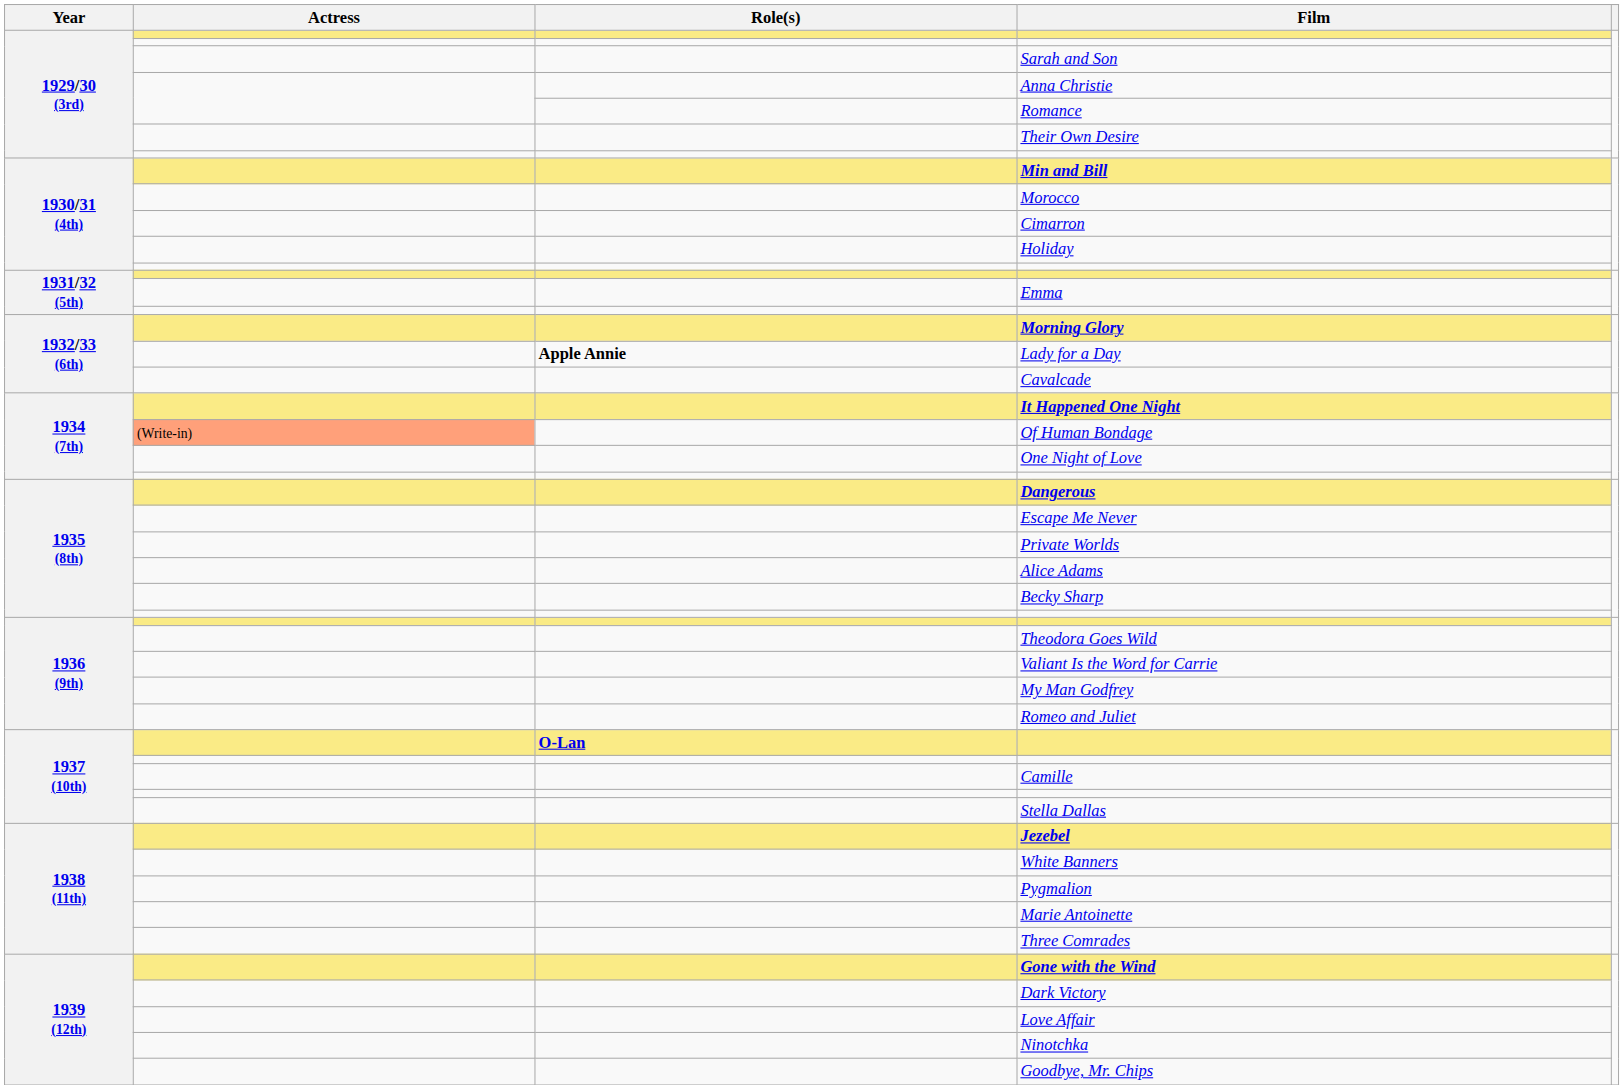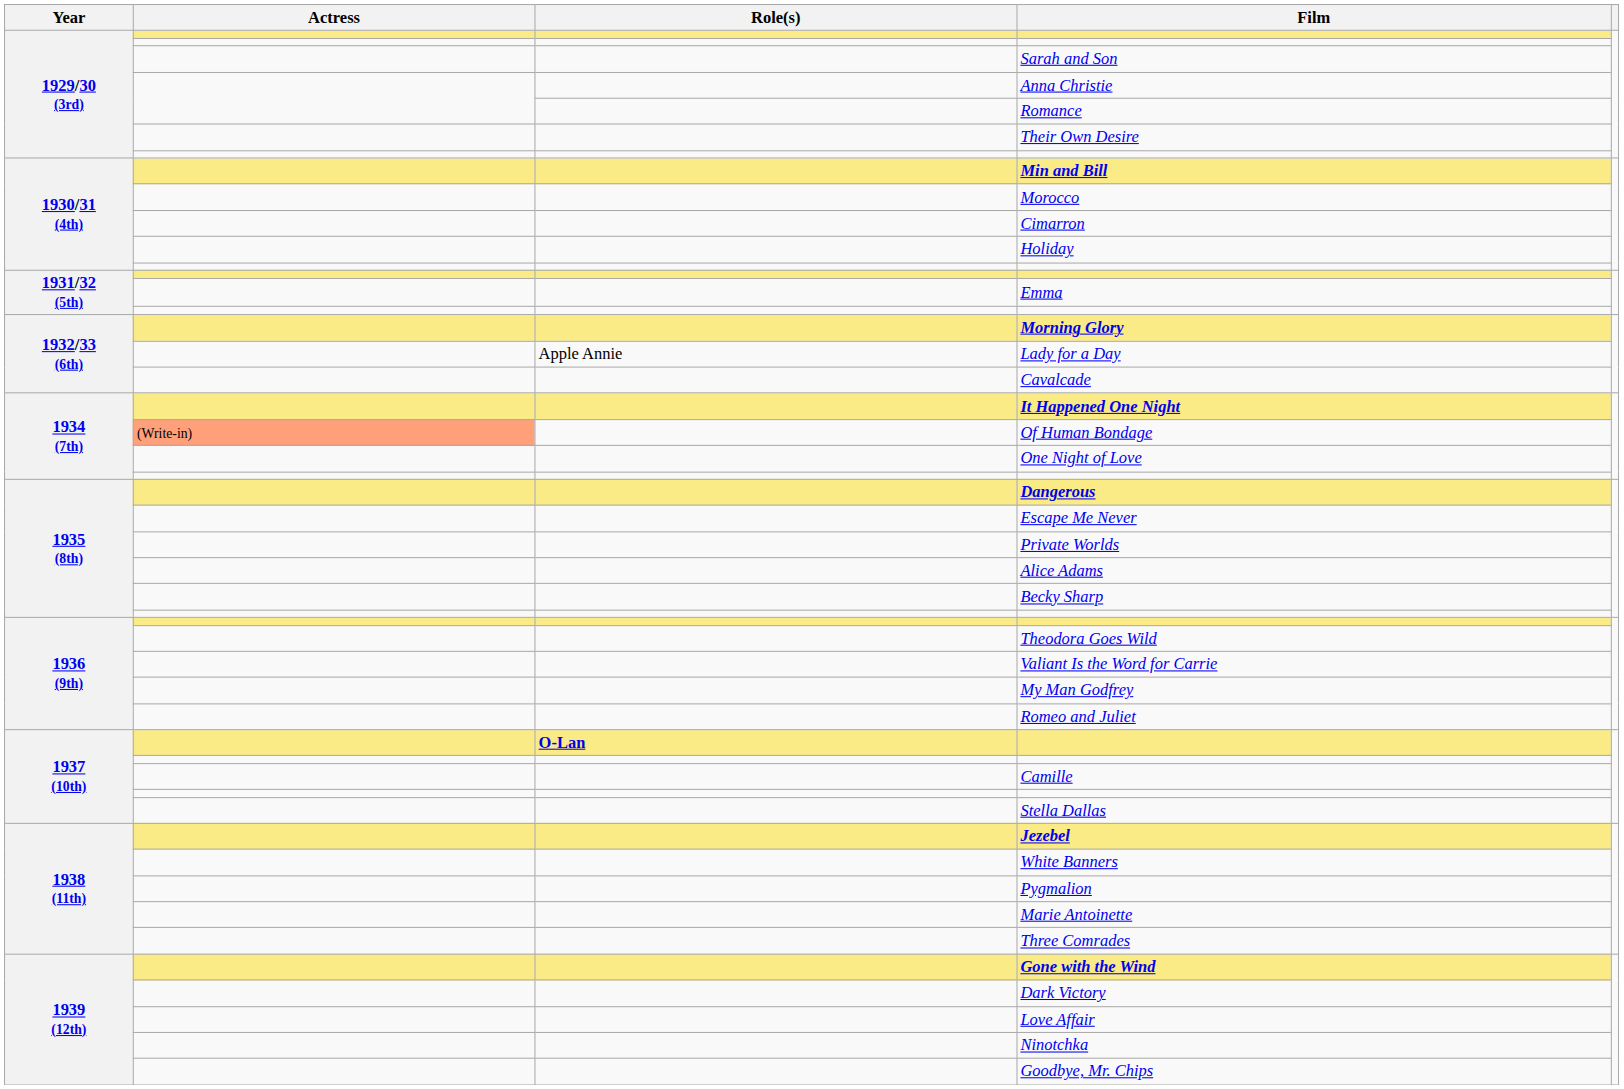Lady for a Day | Role(s): bold -> normal
